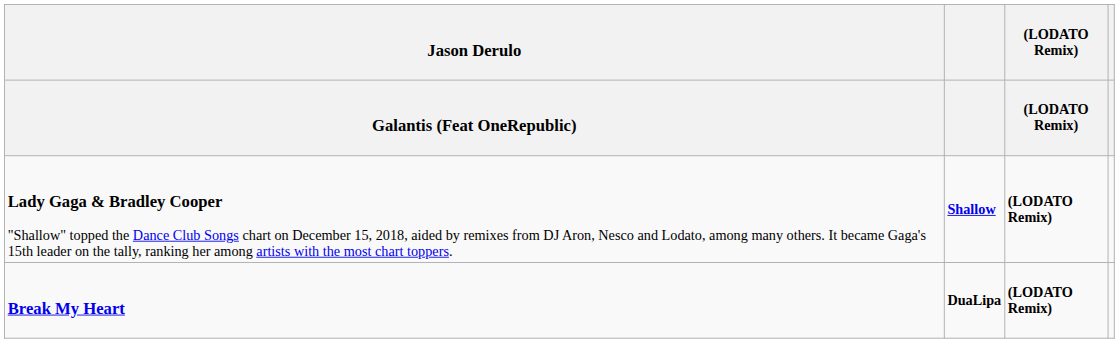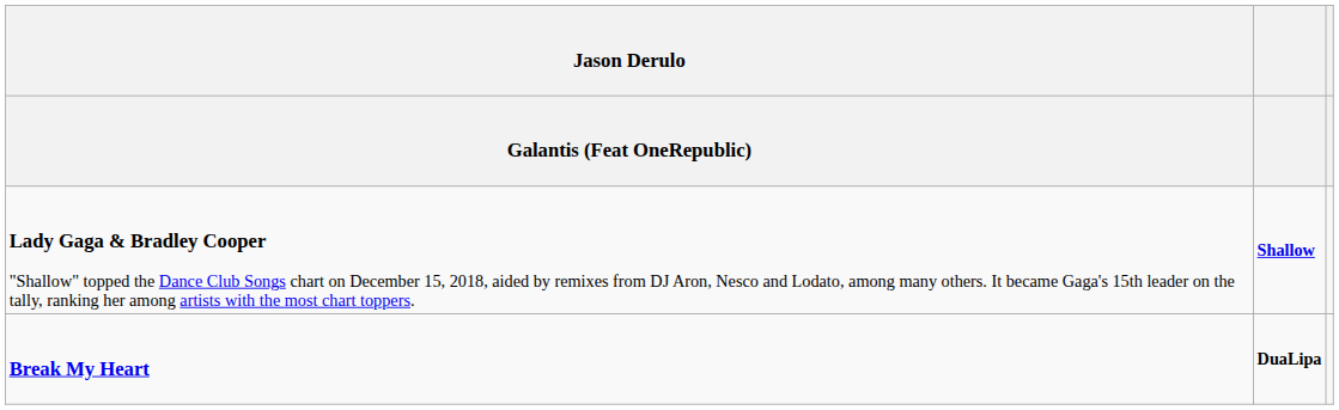- column: (LODATO Remix) | (LODATO Remix) | (LODATO Remix) | (LODATO Remix)
